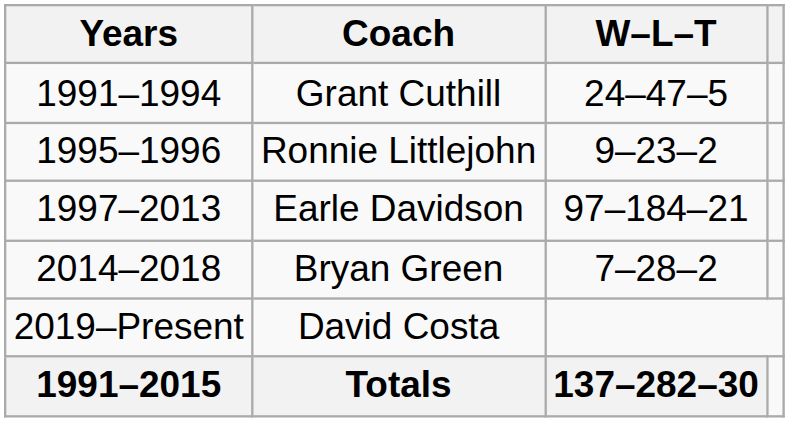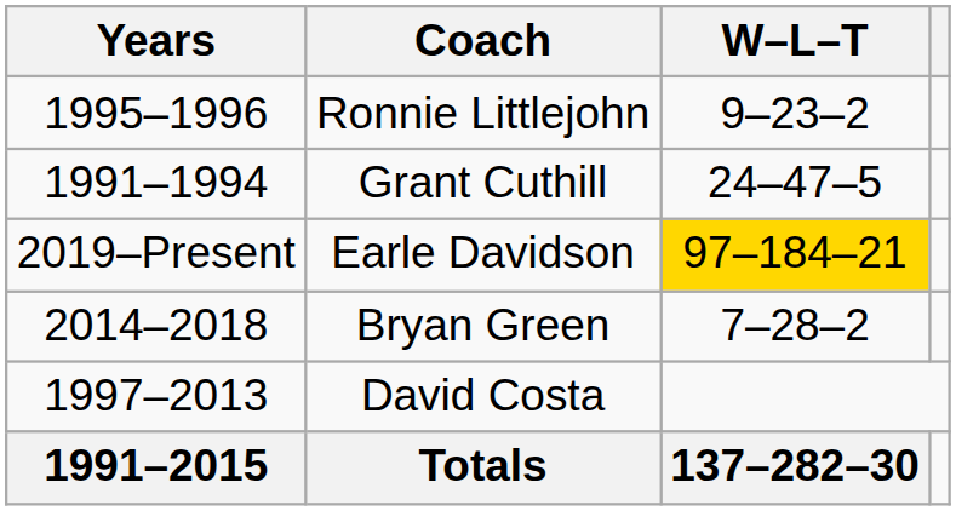rows swapped: Grant Cuthill <-> Ronnie Littlejohn
Earle Davidson | Years: 1997–2013 -> 2019–Present
Earle Davidson | W–L–T: no background -> gold background
David Costa | Years: 2019–Present -> 1997–2013
